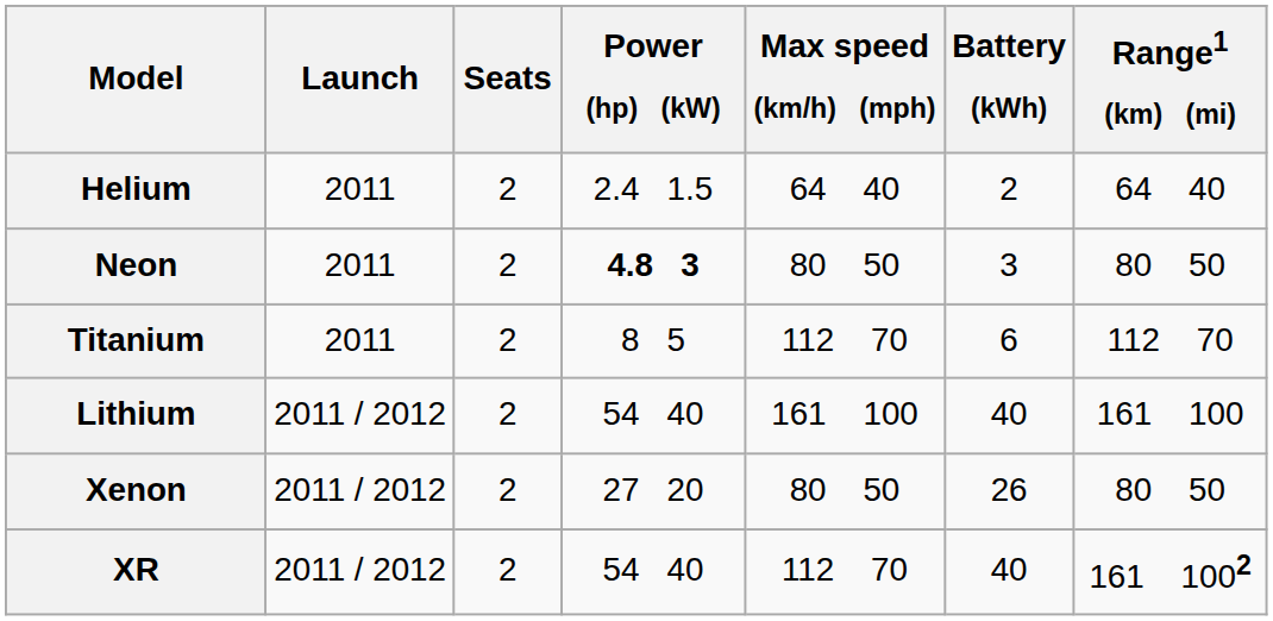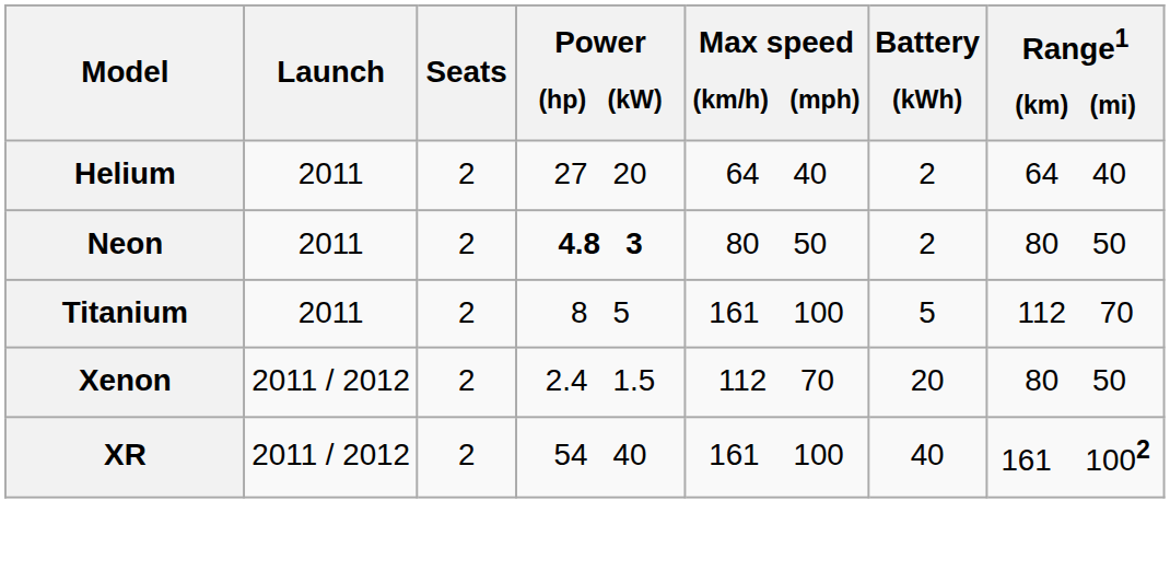Helium | Power (hp) (kW): 2.4 1.5 -> 27 20
Neon | Battery (kWh): 3 -> 2
Titanium | Max speed (km/h) (mph): 112 70 -> 161 100
Titanium | Battery (kWh): 6 -> 5
- row: Lithium | 2011 / 2012 | 2 | 54 40 | 161 100 | 40 | 161 100
Xenon | Power (hp) (kW): 27 20 -> 2.4 1.5
Xenon | Max speed (km/h) (mph): 80 50 -> 112 70
Xenon | Battery (kWh): 26 -> 20
XR | Max speed (km/h) (mph): 112 70 -> 161 100
